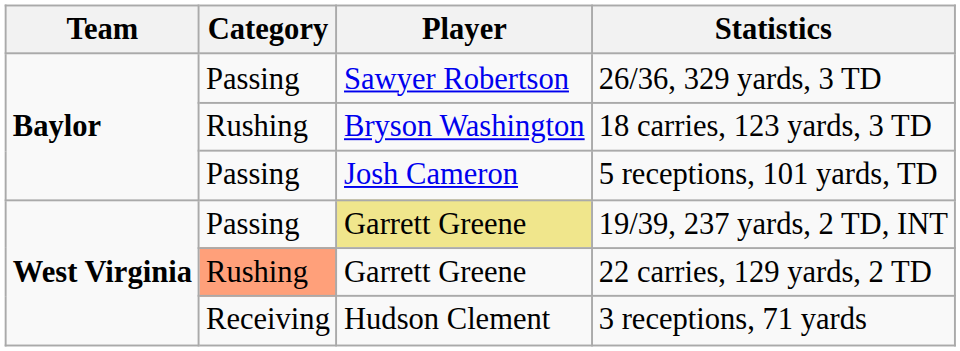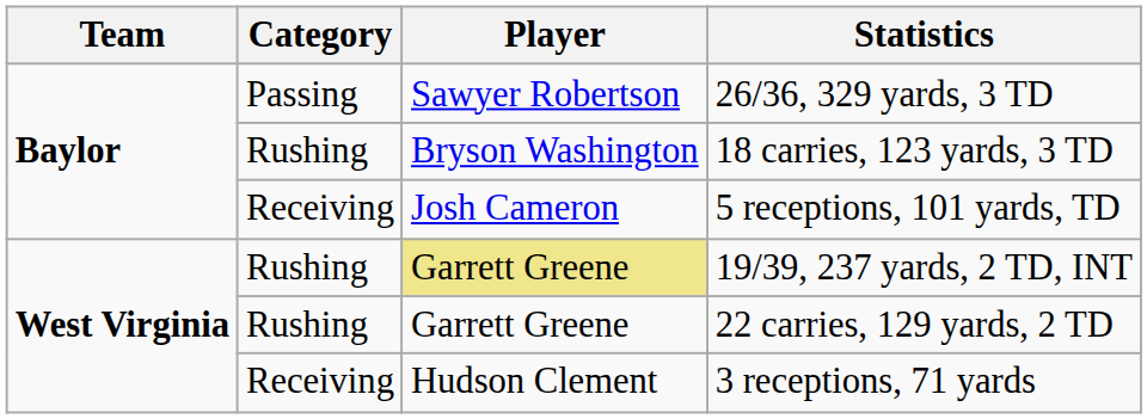5 receptions, 101 yards, TD | Category: Passing -> Receiving
19/39, 237 yards, 2 TD, INT | Category: Passing -> Rushing
22 carries, 129 yards, 2 TD | Category: lightsalmon background -> no background
